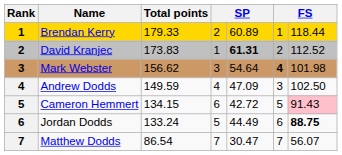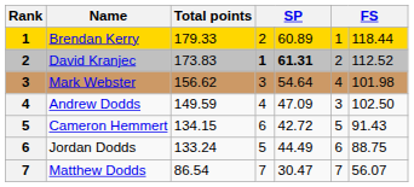David Kranjec | column 4: normal -> bold
Mark Webster | column 6: bold -> normal
Cameron Hemmert | column 7: pink background -> no background
Jordan Dodds | column 7: bold -> normal
